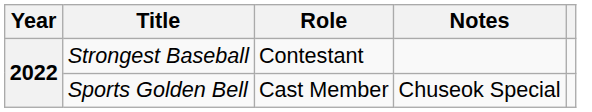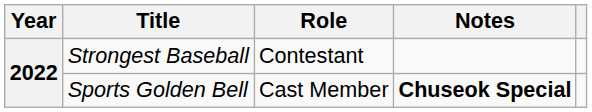Sports Golden Bell | Notes: normal -> bold
